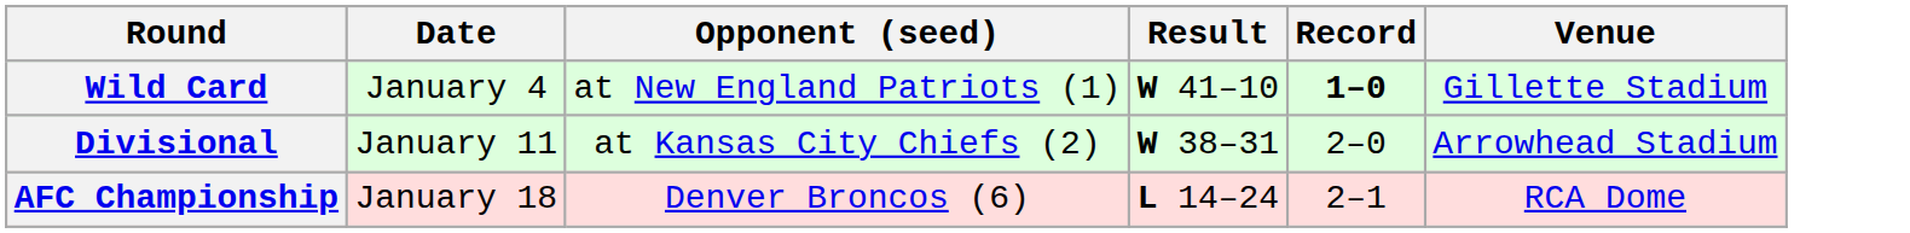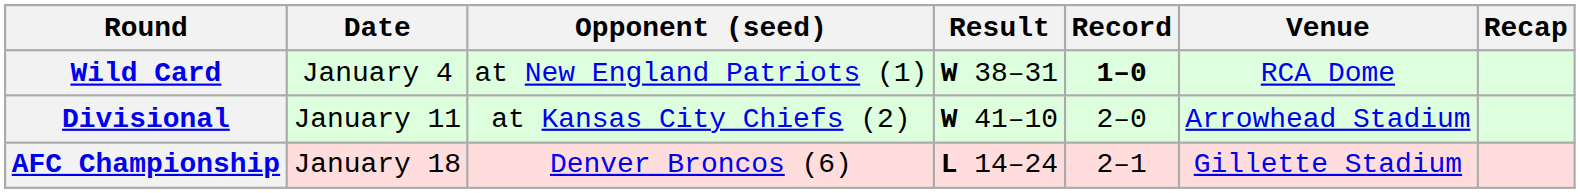+ column: Recap
Wild Card | Result: W 41–10 -> W 38–31
Wild Card | Venue: Gillette Stadium -> RCA Dome
Divisional | Result: W 38–31 -> W 41–10
AFC Championship | Venue: RCA Dome -> Gillette Stadium
